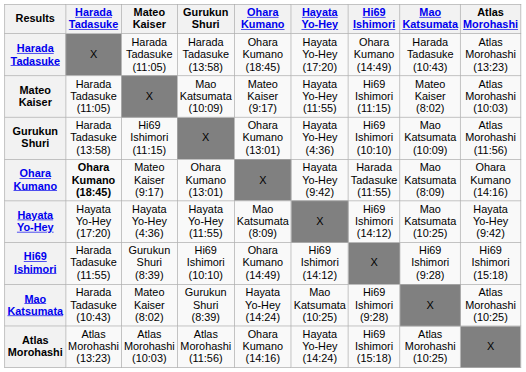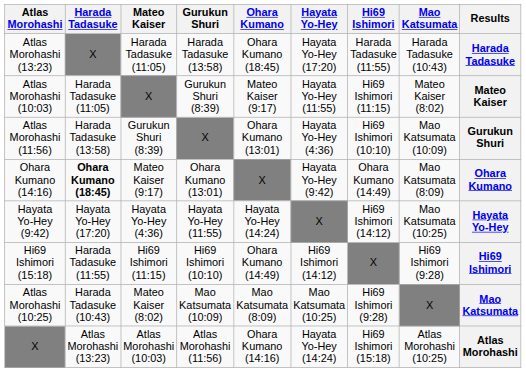columns swapped: Results <-> Atlas Morohashi
row 2 | Hi69 Ishimori: Ohara Kumano (14:49) -> Harada Tadasuke (11:55)
row 3 | Gurukun Shuri: Mao Katsumata (10:09) -> Gurukun Shuri (8:39)
row 4 | Mateo Kaiser: Hi69 Ishimori (11:15) -> Gurukun Shuri (8:39)
row 5 | Hi69 Ishimori: Harada Tadasuke (11:55) -> Ohara Kumano (14:49)
row 6 | Ohara Kumano: Mao Katsumata (8:09) -> Hayata Yo-Hey (14:24)
row 7 | Mateo Kaiser: Gurukun Shuri (8:39) -> Hi69 Ishimori (11:15)
row 8 | Gurukun Shuri: Gurukun Shuri (8:39) -> Mao Katsumata (10:09)
row 8 | Ohara Kumano: Hayata Yo-Hey (14:24) -> Mao Katsumata (8:09)
